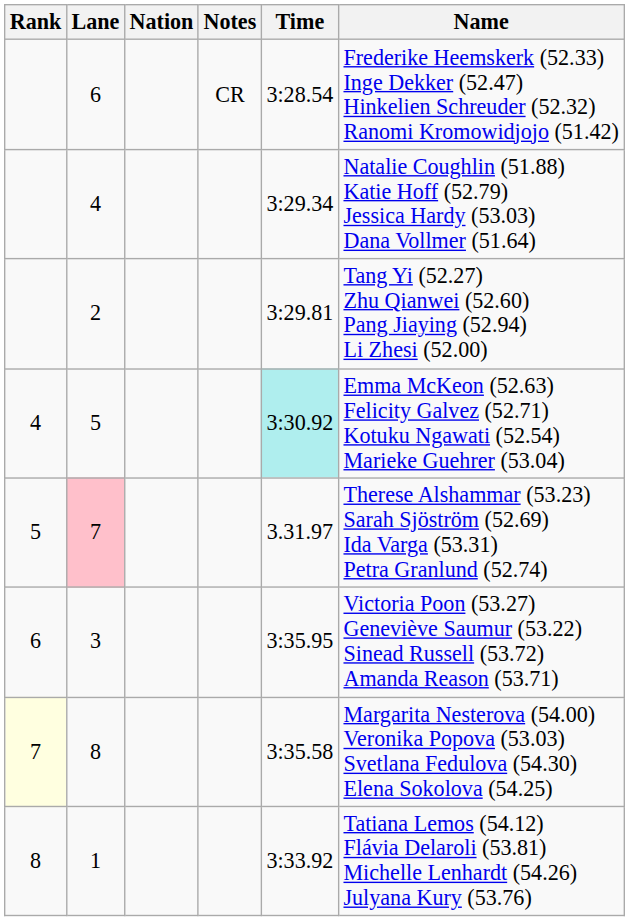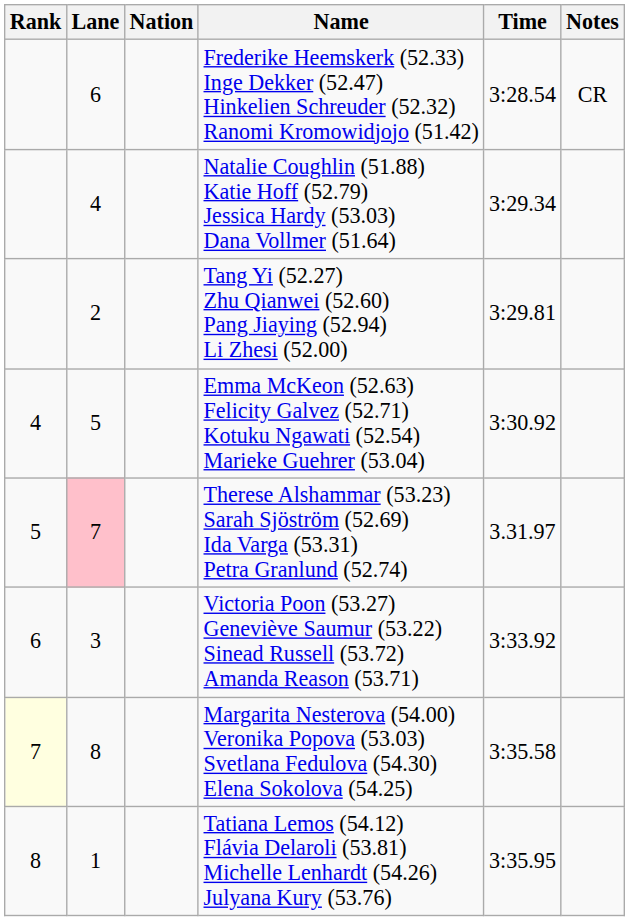columns swapped: Name <-> Notes
row 5 | Time: paleturquoise background -> no background
row 7 | Time: 3:35.95 -> 3:33.92
row 9 | Time: 3:33.92 -> 3:35.95
